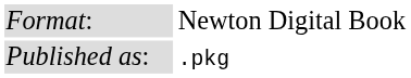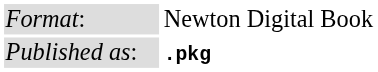Published as: | column 2: normal -> bold
